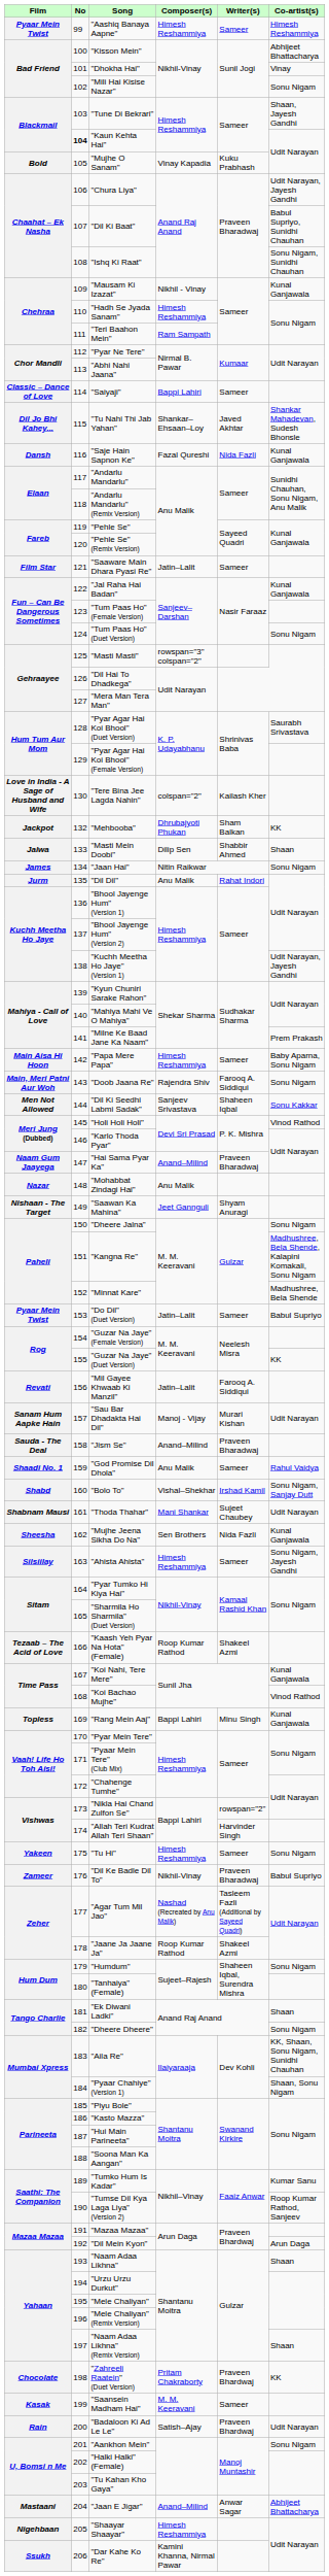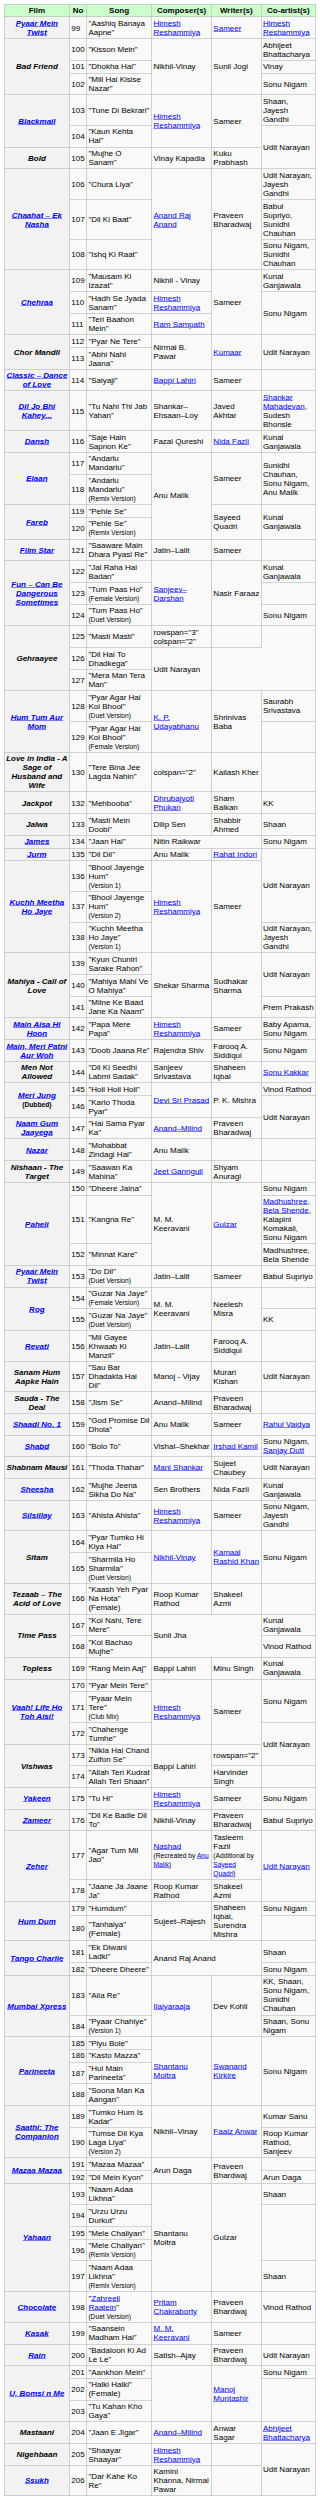"Kaun Kehta Hai" | No: bold -> normal
"Zahreeli Raatein" (Duet Version) | Co-artist(s): KK -> Vinod Rathod
